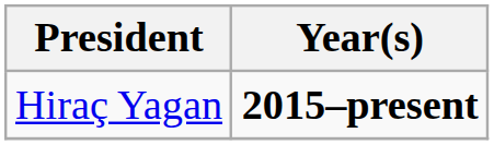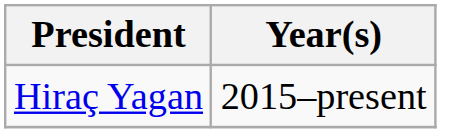Hiraç Yagan | Year(s): bold -> normal
